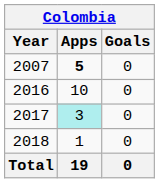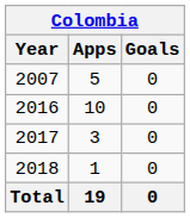2007 | Apps: bold -> normal
2017 | Apps: paleturquoise background -> no background
